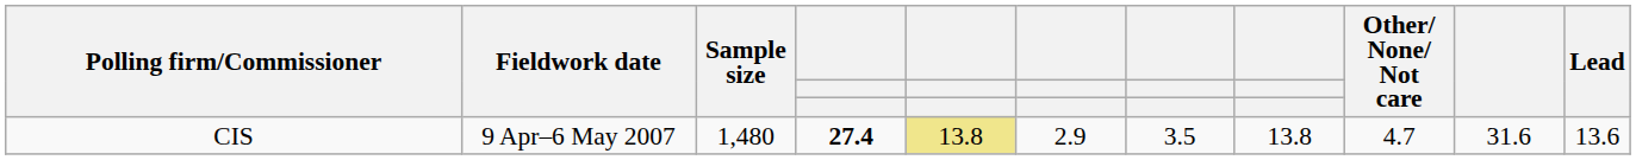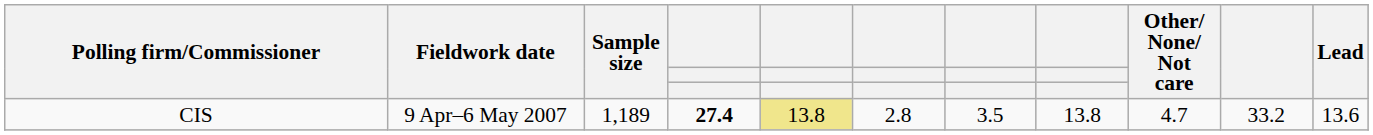CIS | Sample size: 1,480 -> 1,189
CIS | column 6: 2.9 -> 2.8
CIS | column 10: 31.6 -> 33.2
